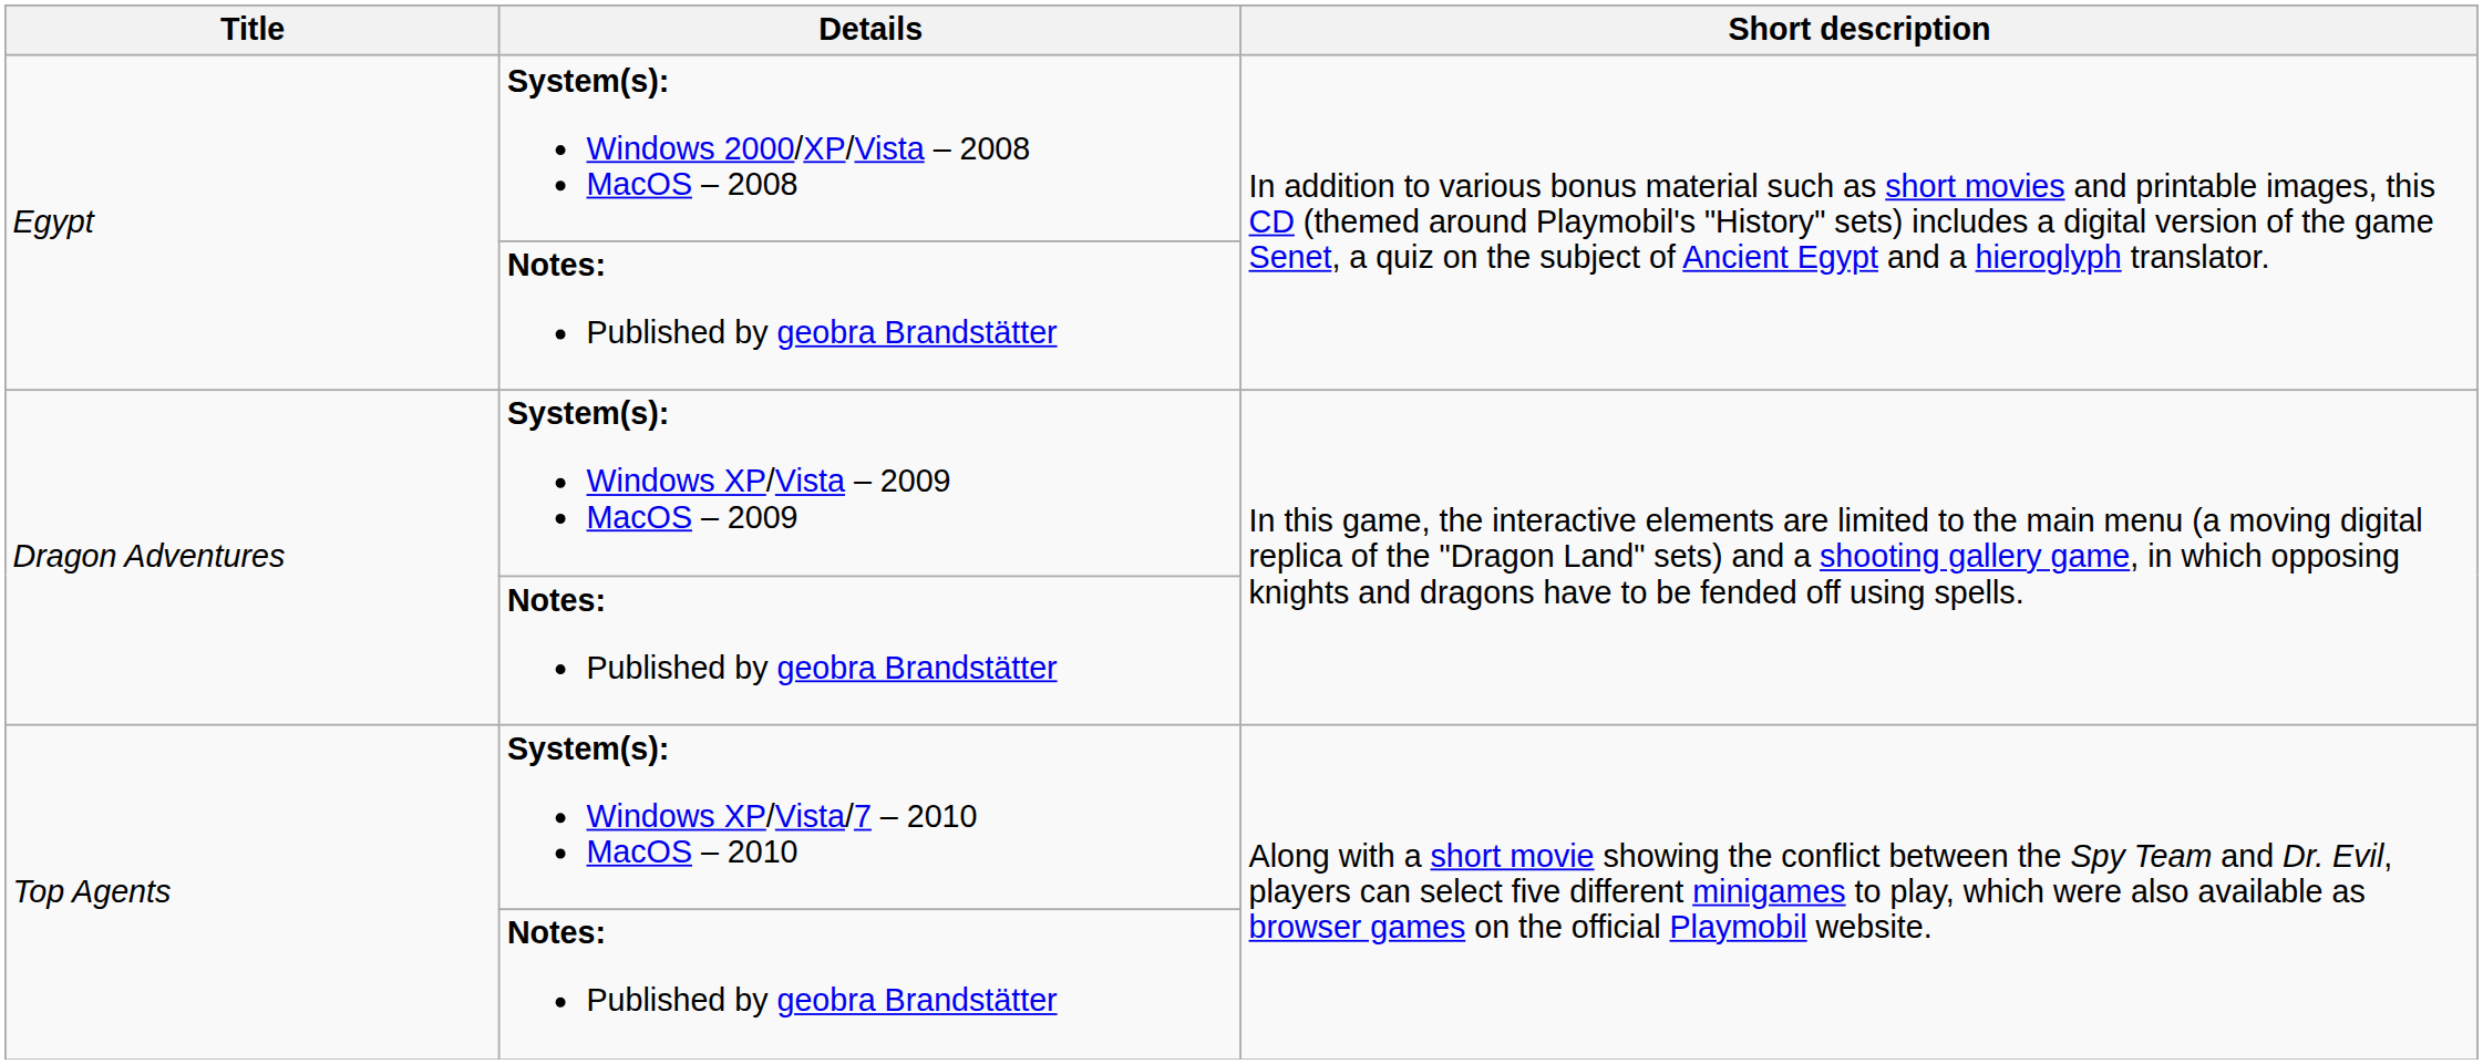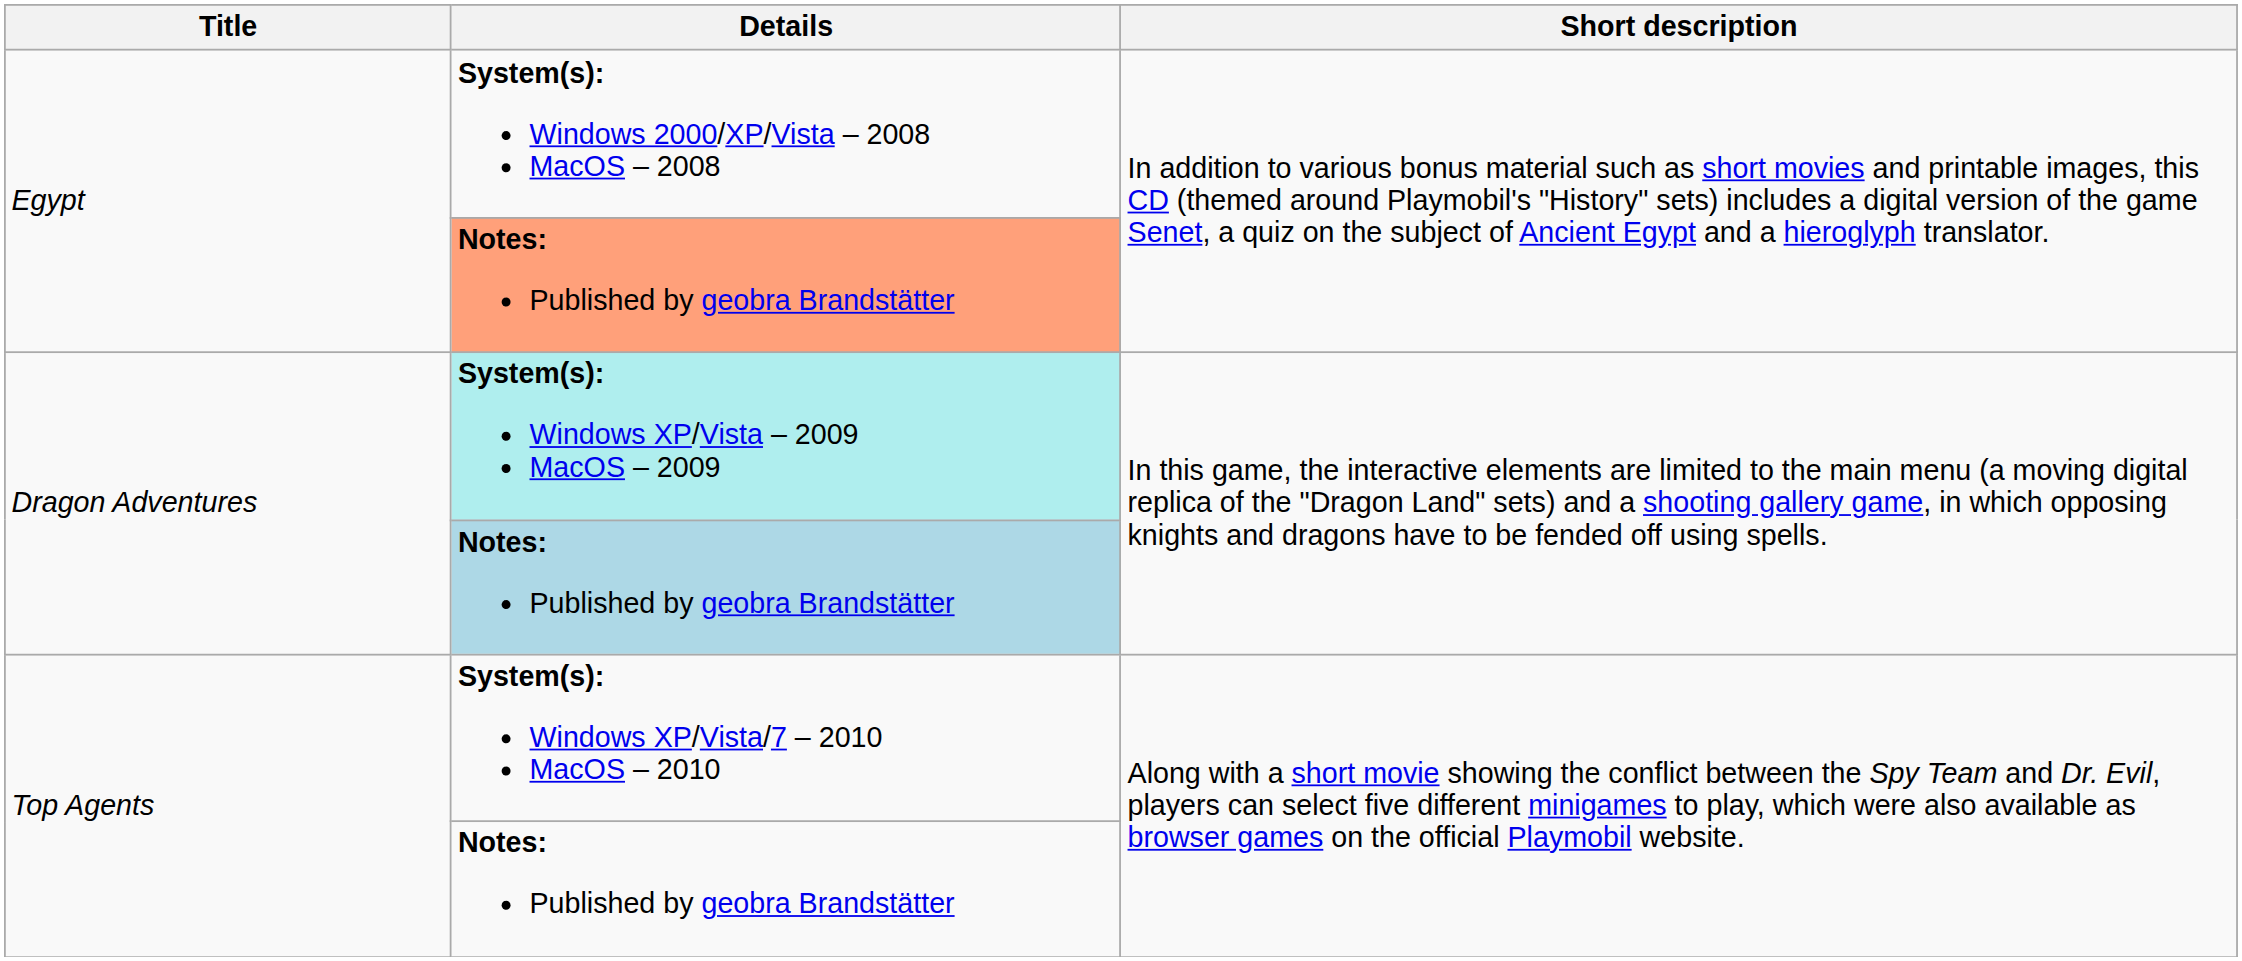Egypt / Notes: Published by geobra Brandstätter | Details: no background -> lightsalmon background
System(s): Windows XP/Vista – 2009 MacOS – 2009 | Details: no background -> paleturquoise background
Dragon Adventures / Notes: Published by geobra Brandstätter | Details: no background -> lightblue background
